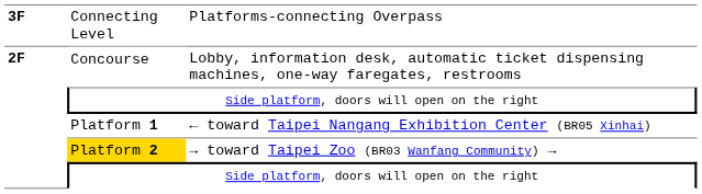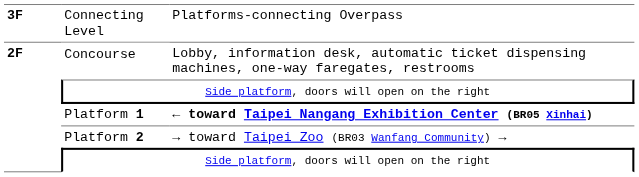Platform 1 | column 3: normal -> bold
Platform 2 | column 2: gold background -> no background
